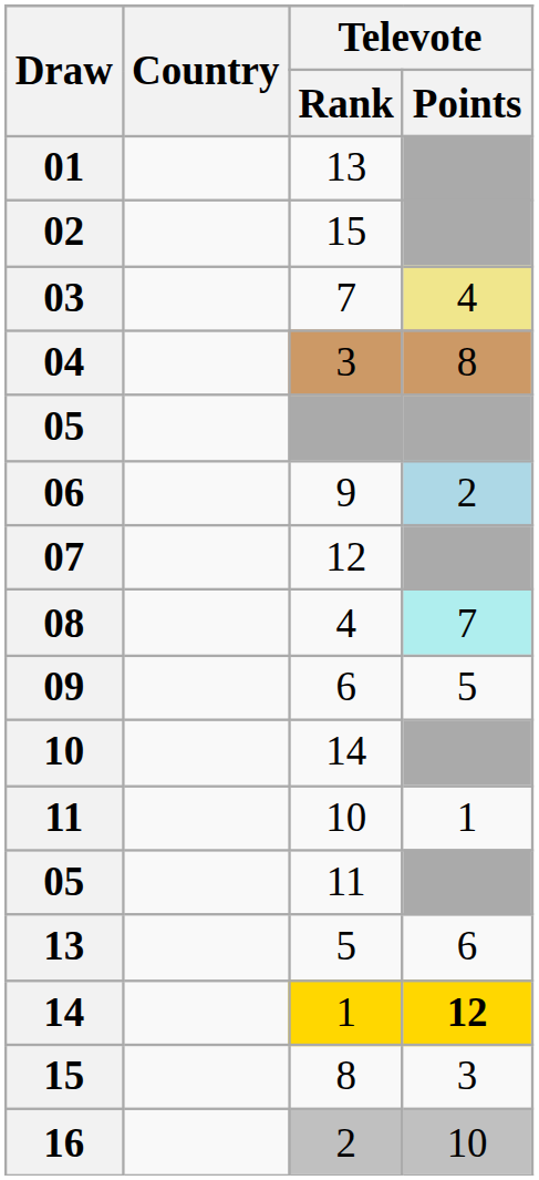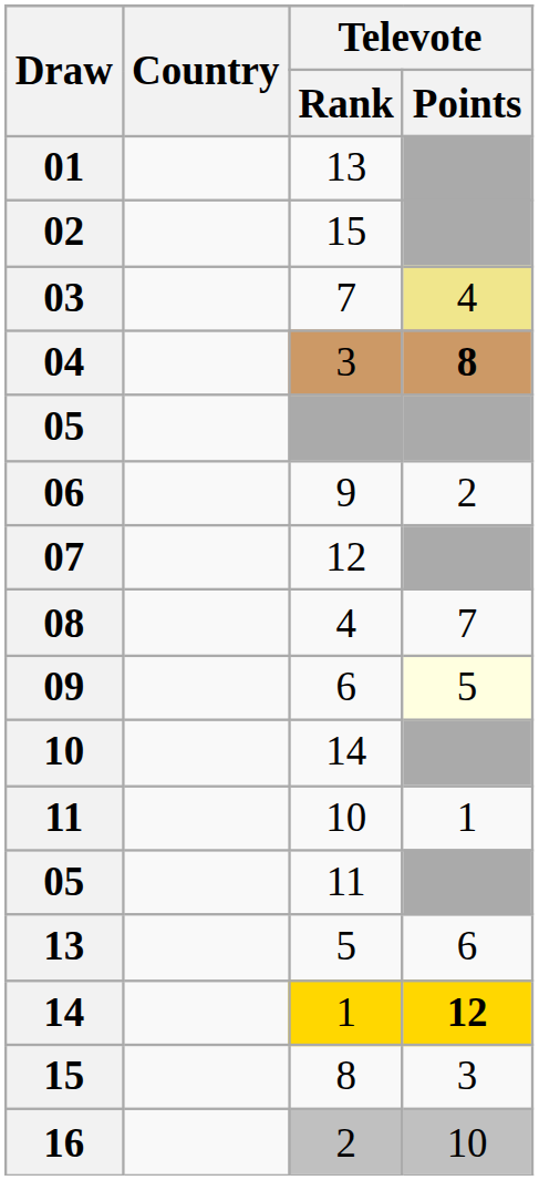04 | Televote / Points: normal -> bold
06 | Televote / Points: lightblue background -> no background
08 | Televote / Points: paleturquoise background -> no background
09 | Televote / Points: no background -> lightyellow background
